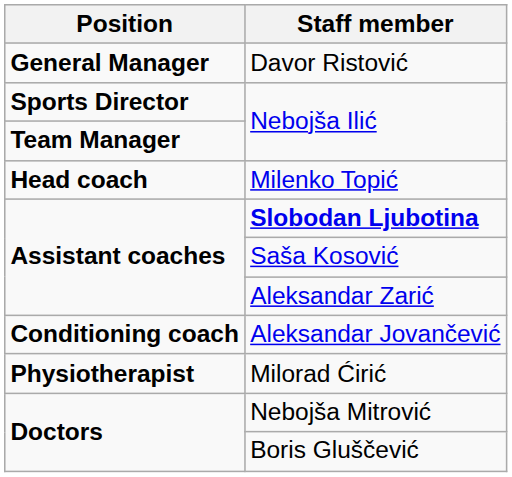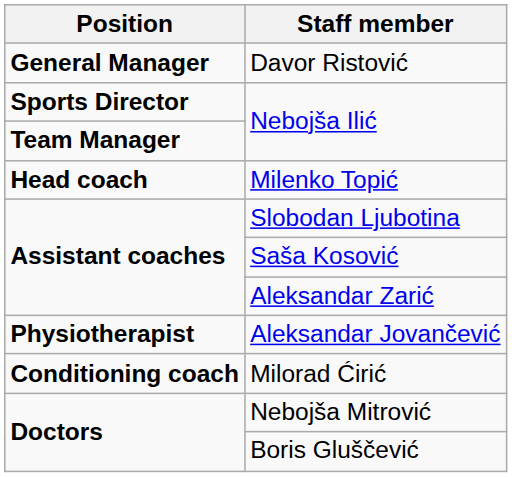row 6 | Staff member: bold -> normal
row 9 | Position: Conditioning coach -> Physiotherapist
row 10 | Position: Physiotherapist -> Conditioning coach
